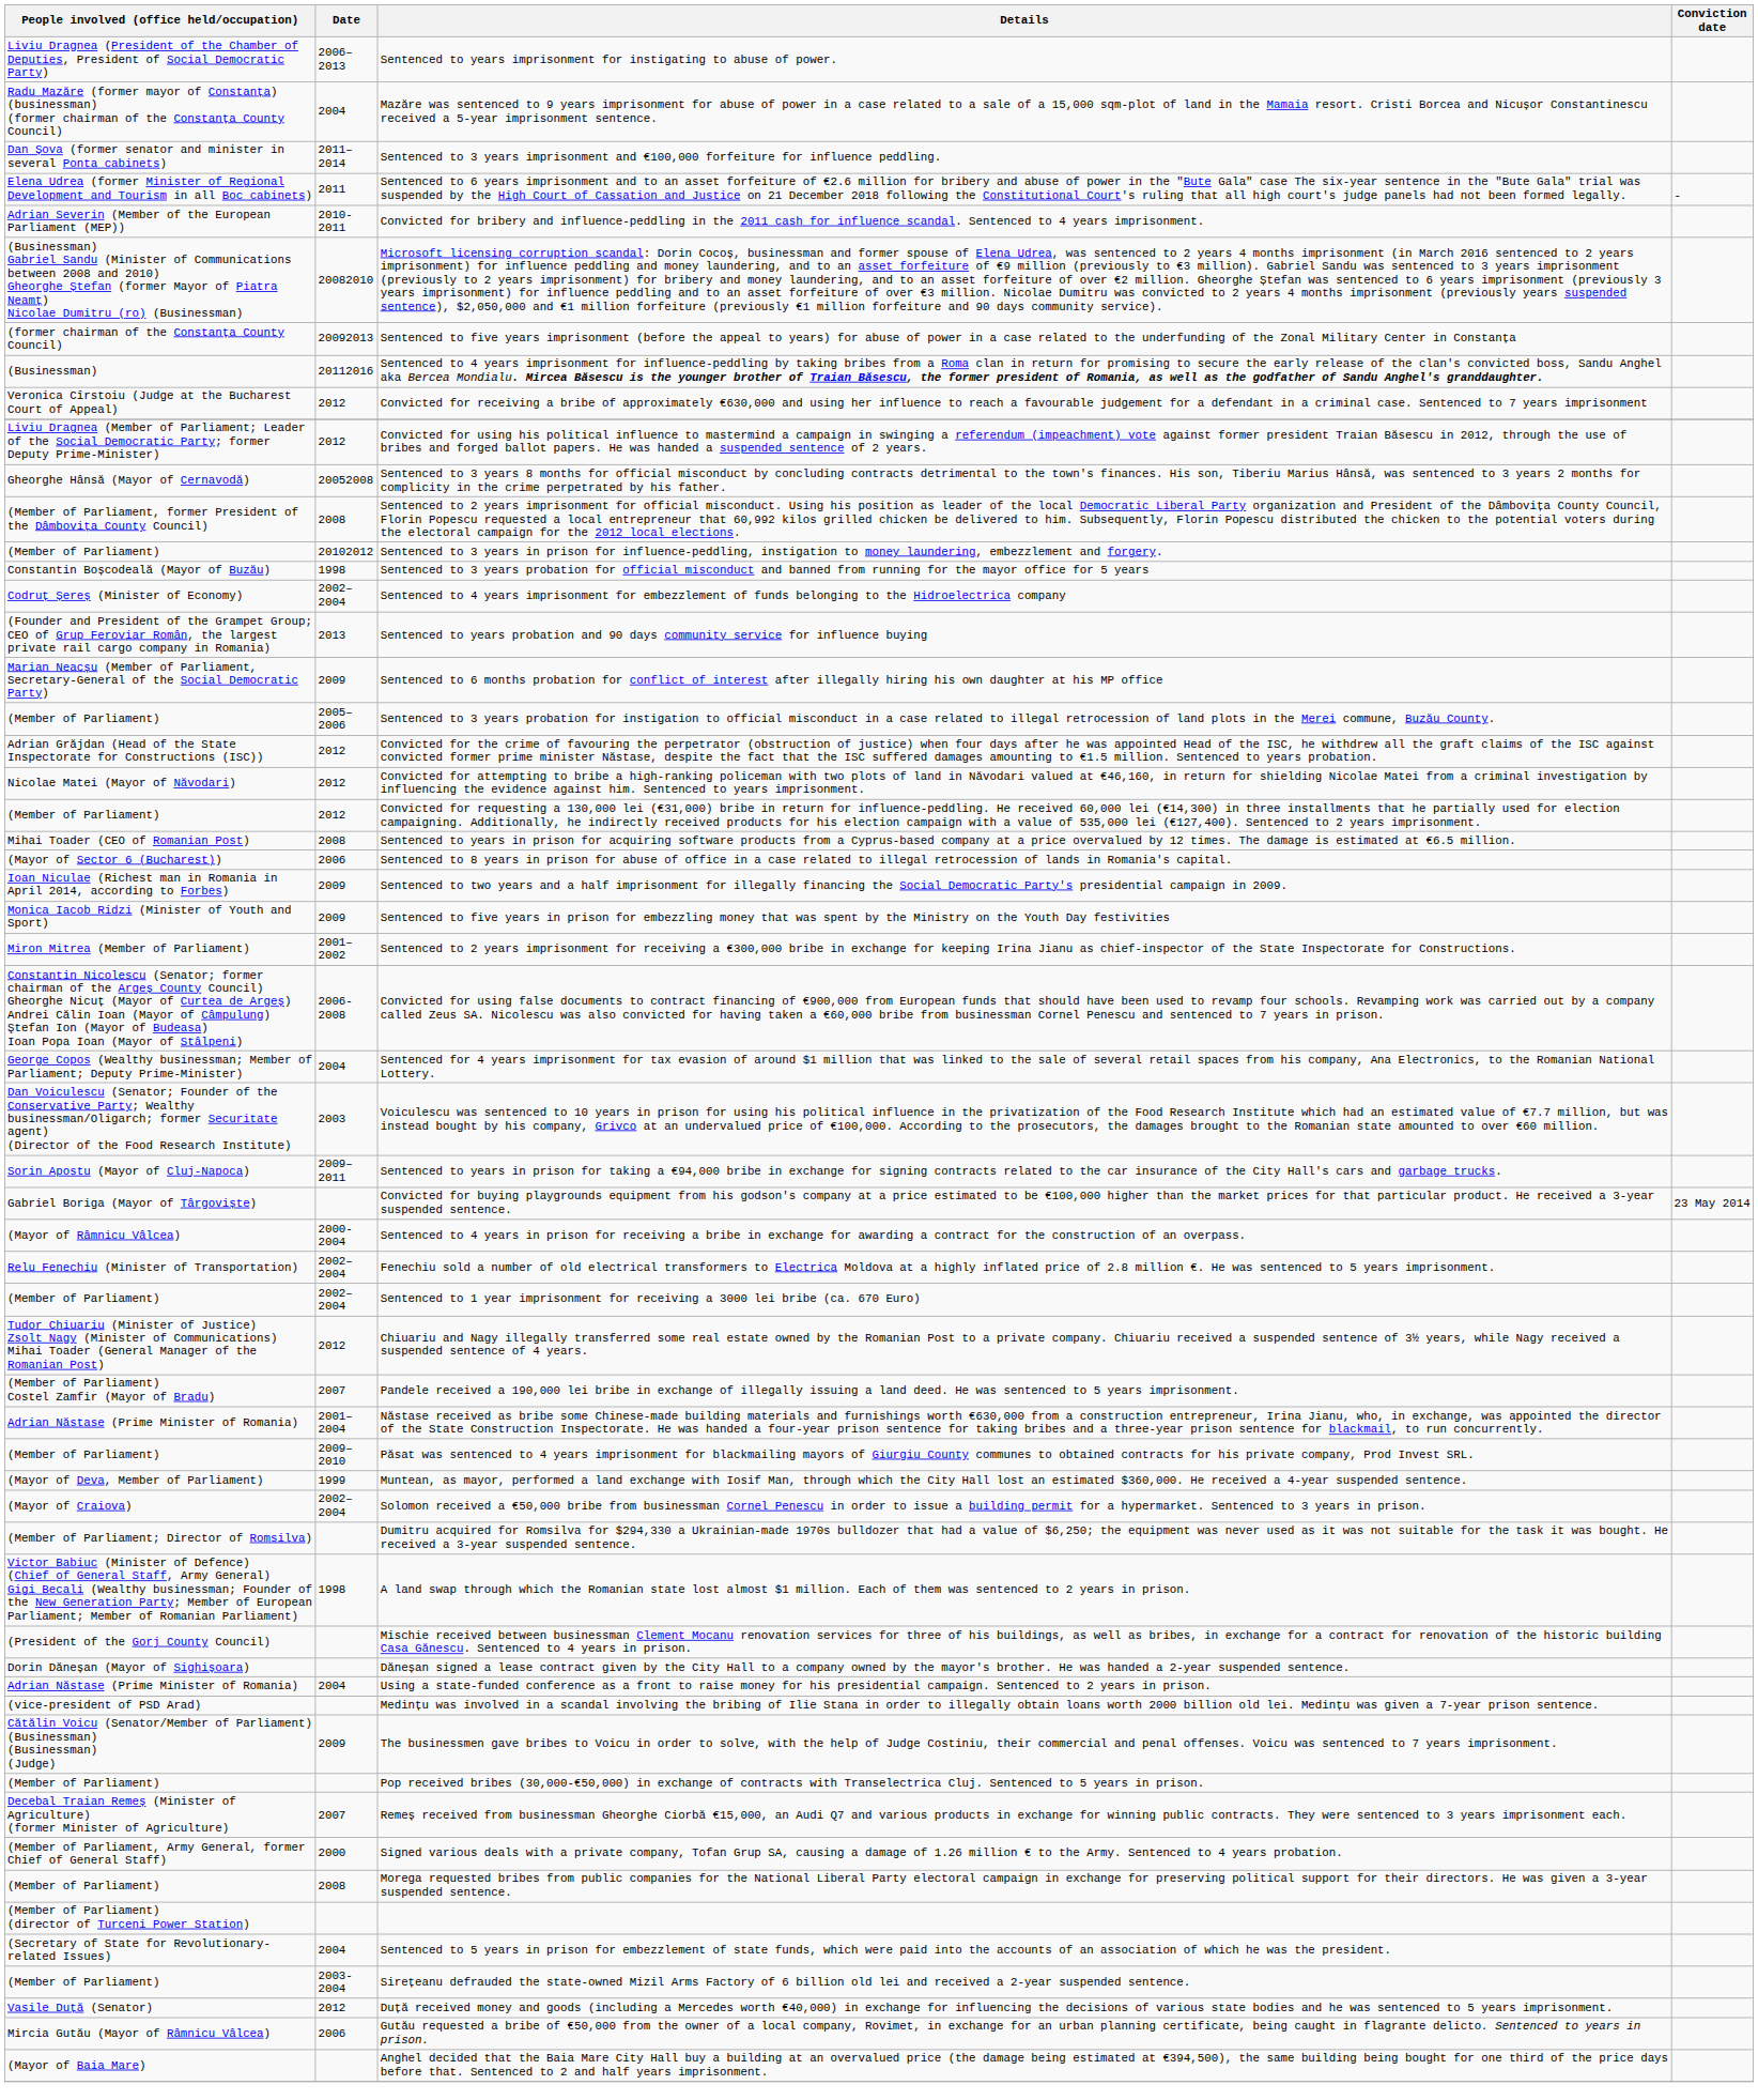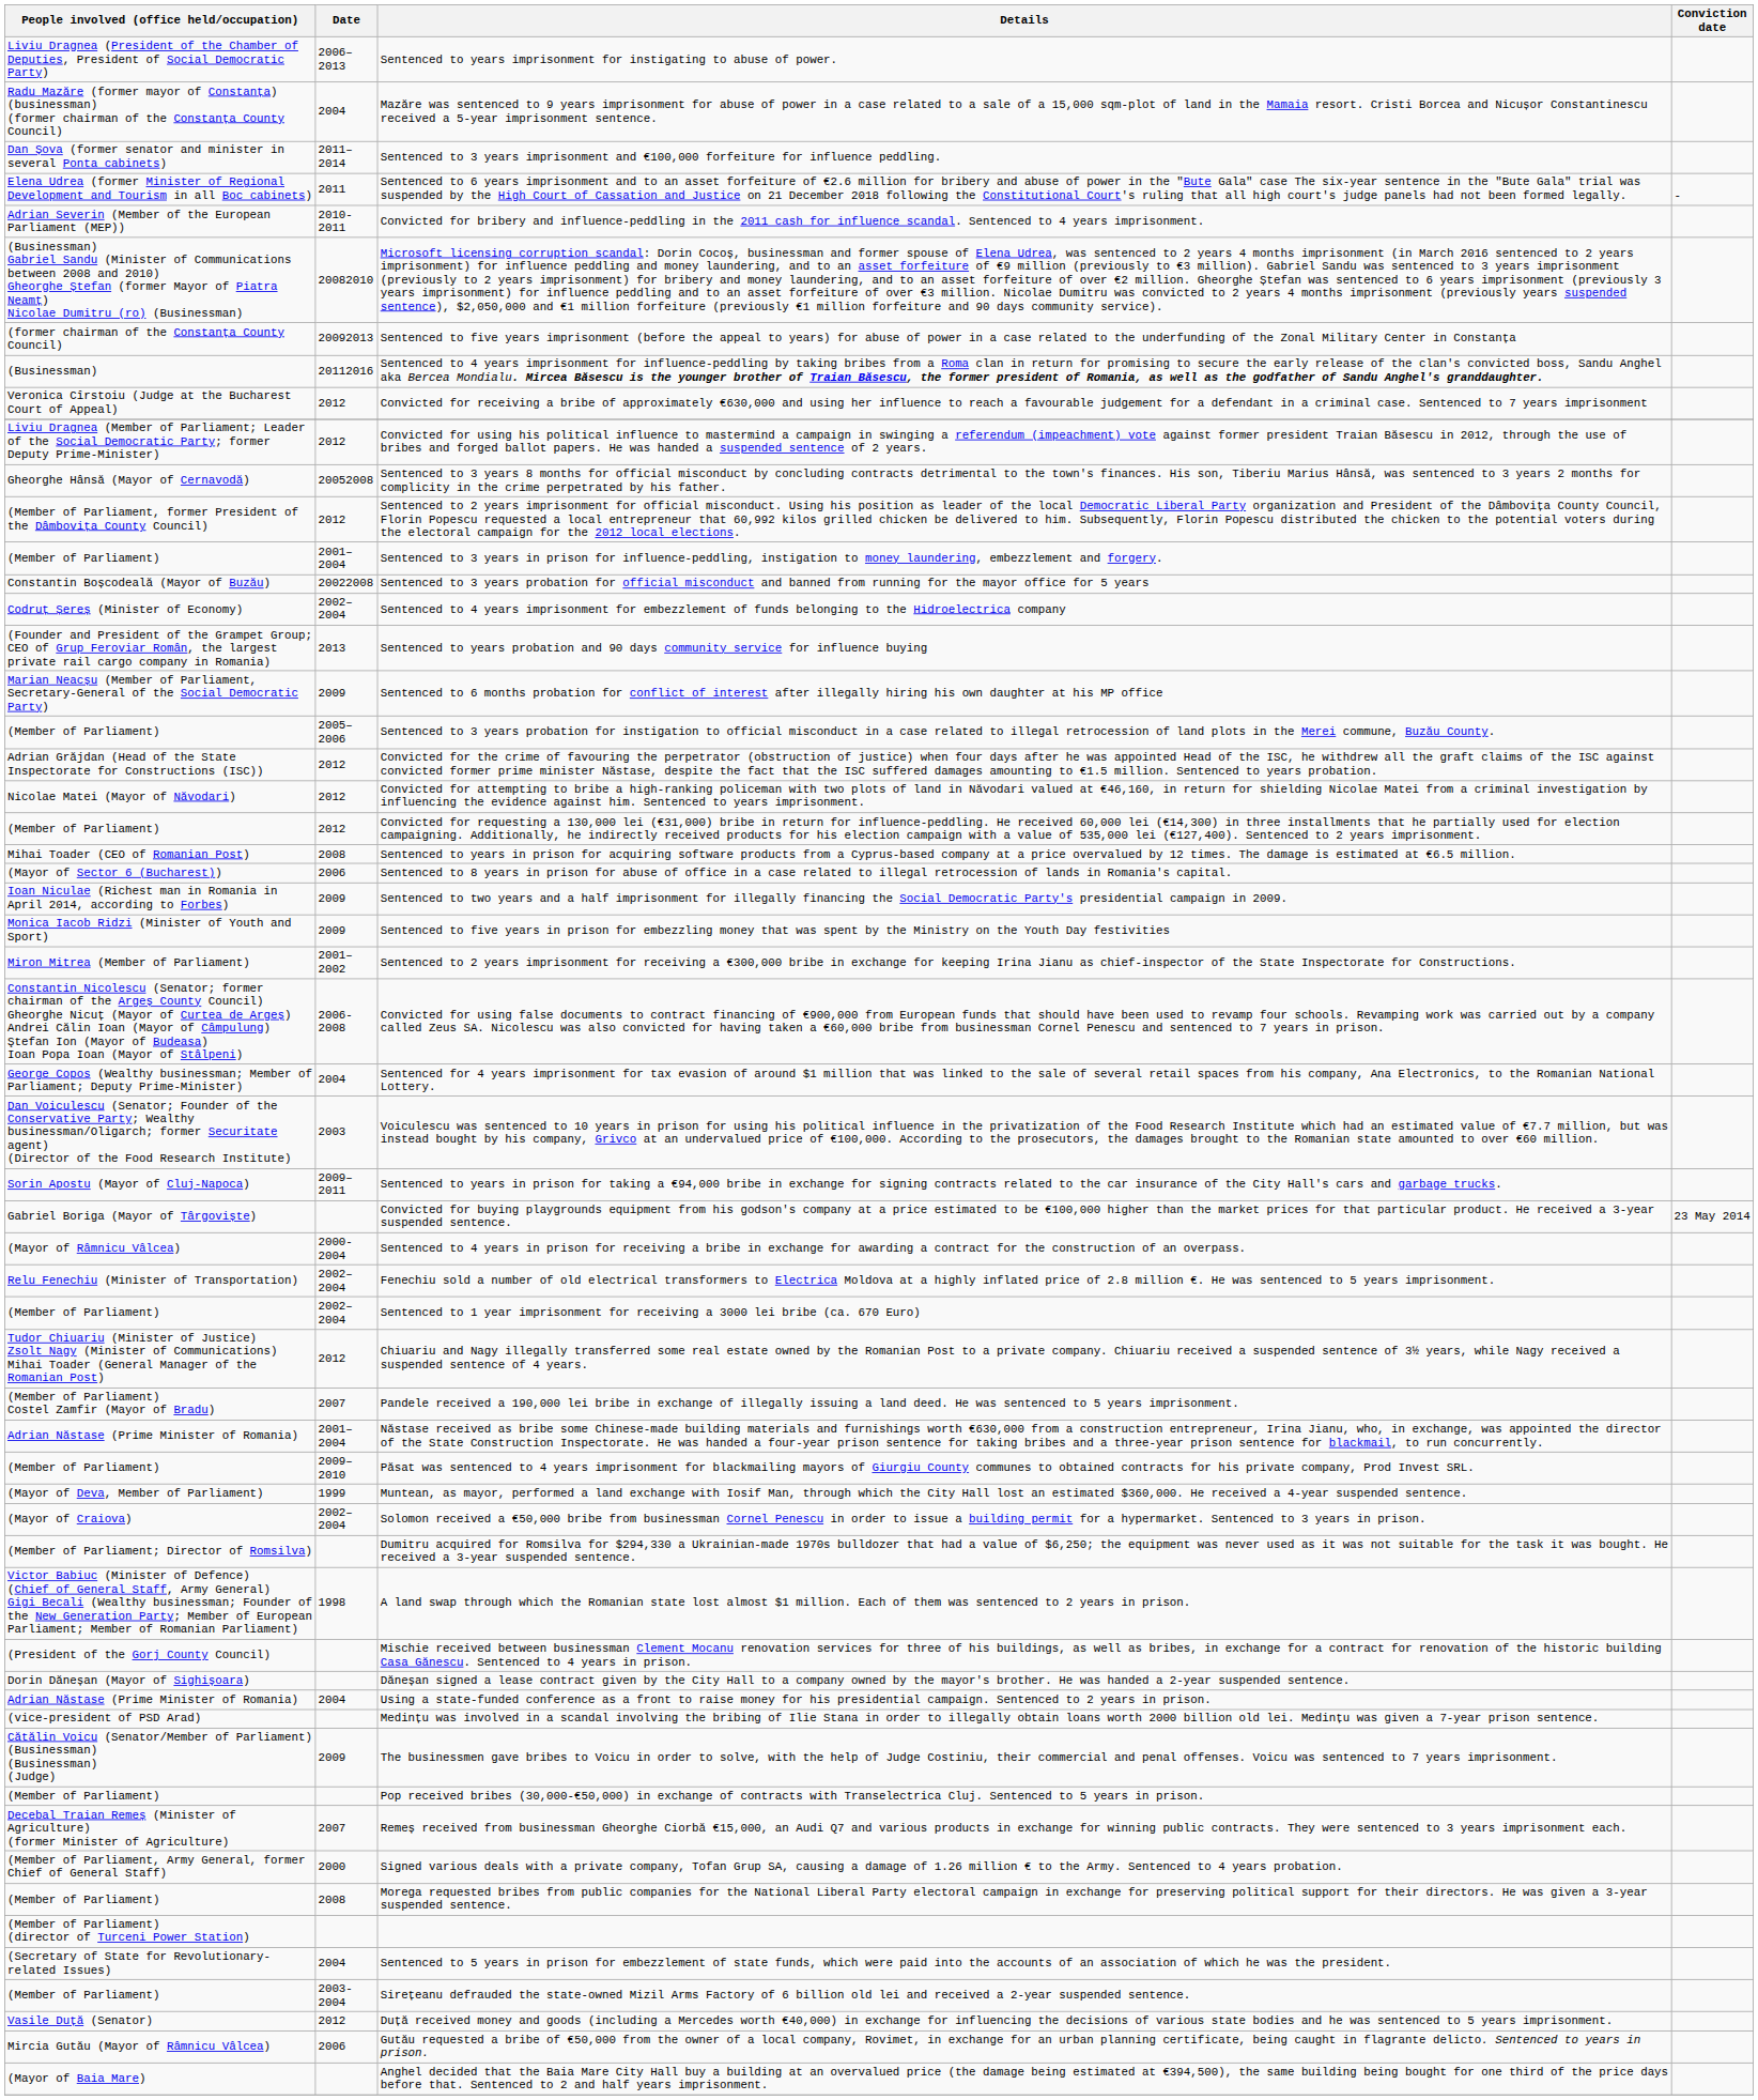row 13 | Date: 2008 -> 2012
row 14 | Date: 20102012 -> 2001–2004
row 15 | Date: 1998 -> 20022008
